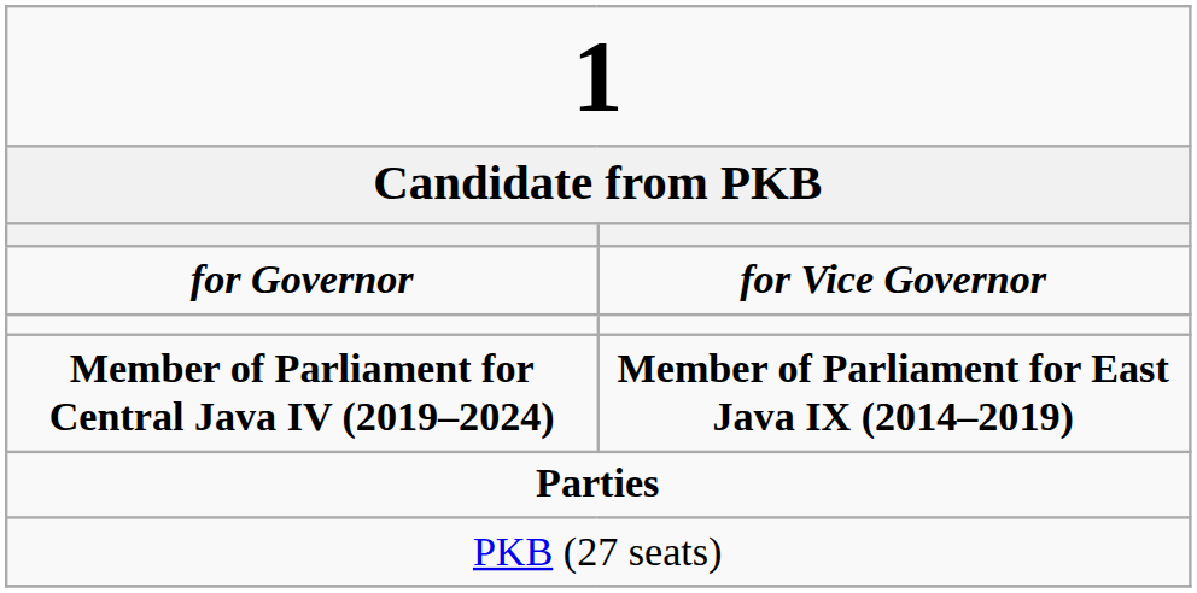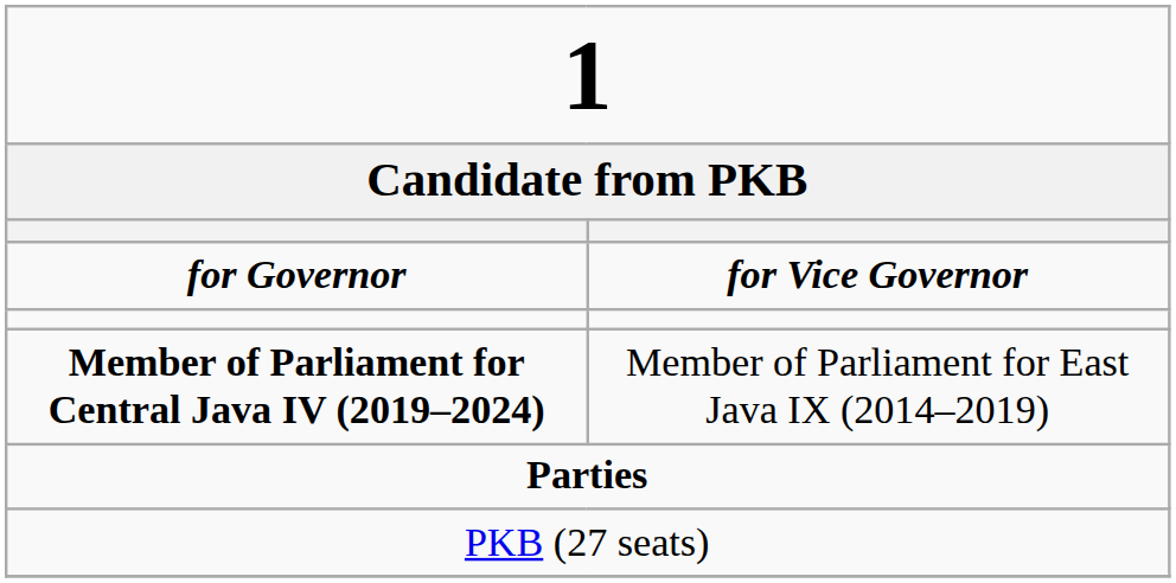row 6 | column 2: bold -> normal
